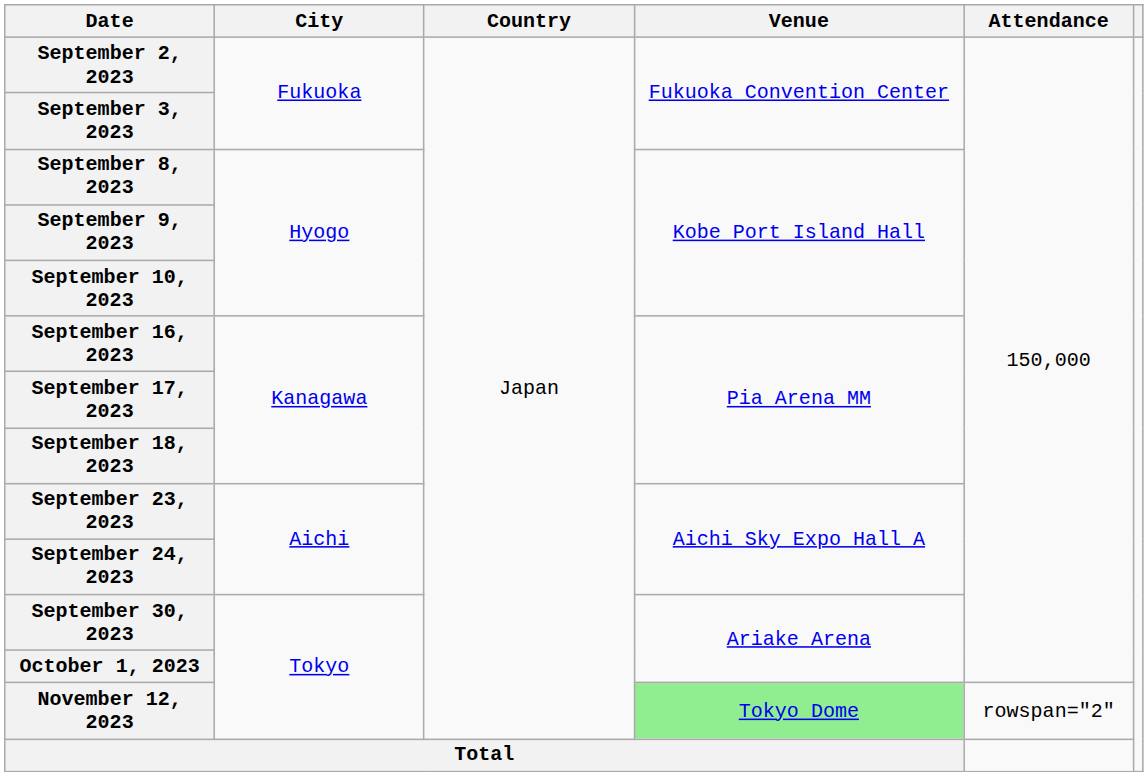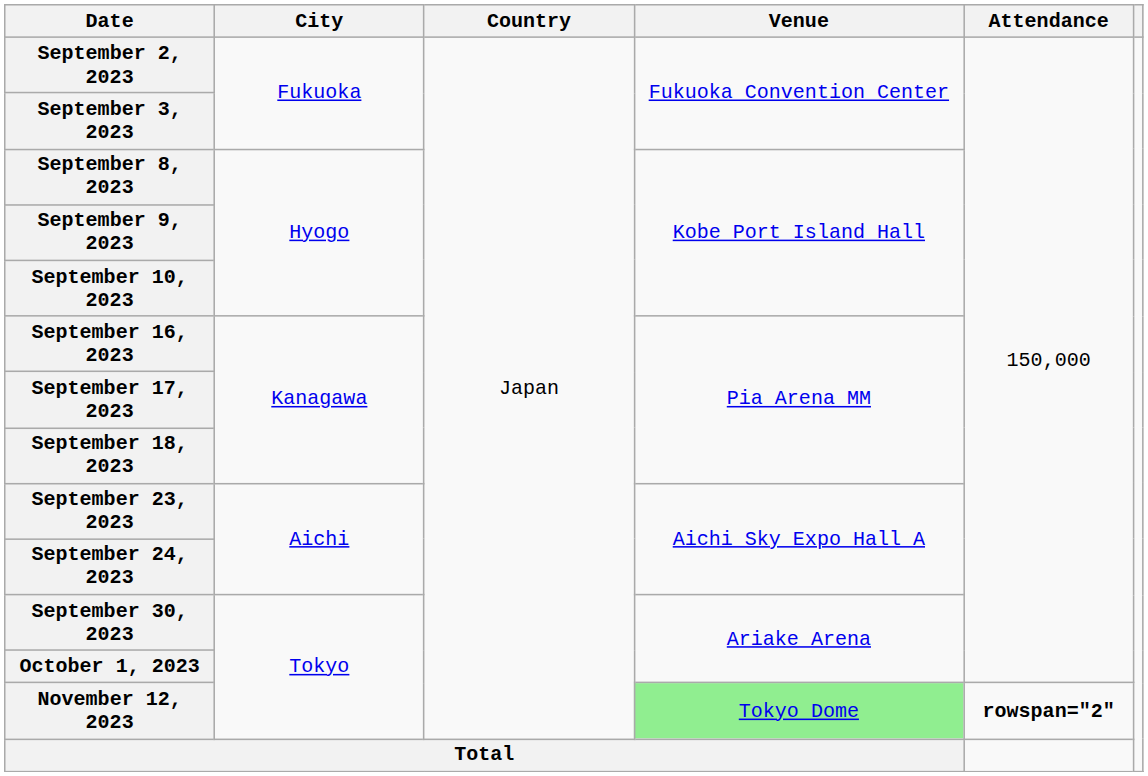November 12, 2023 | Attendance: normal -> bold
